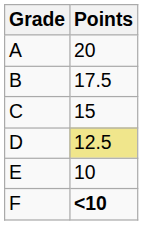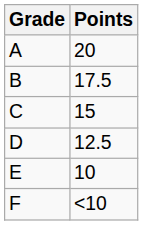D | Points: khaki background -> no background
F | Points: bold -> normal
